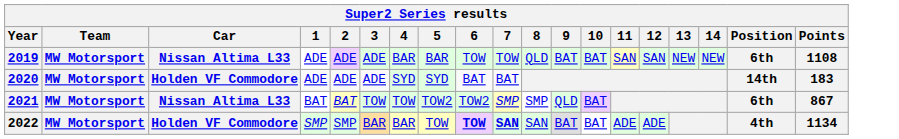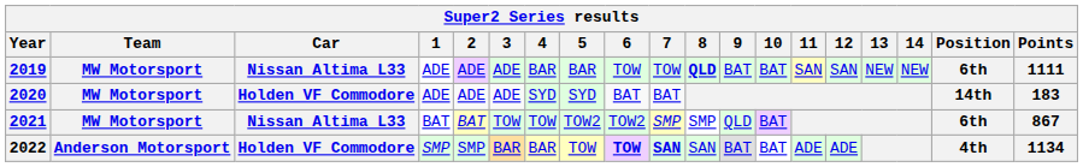2019 | 8: normal -> bold
2019 | Points: 1108 -> 1111
2022 | Team: MW Motorsport -> Anderson Motorsport
